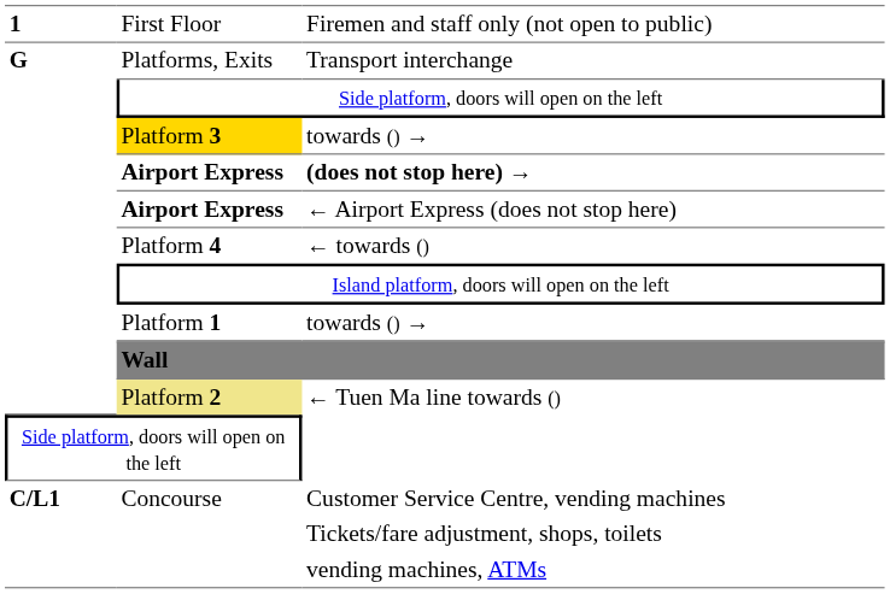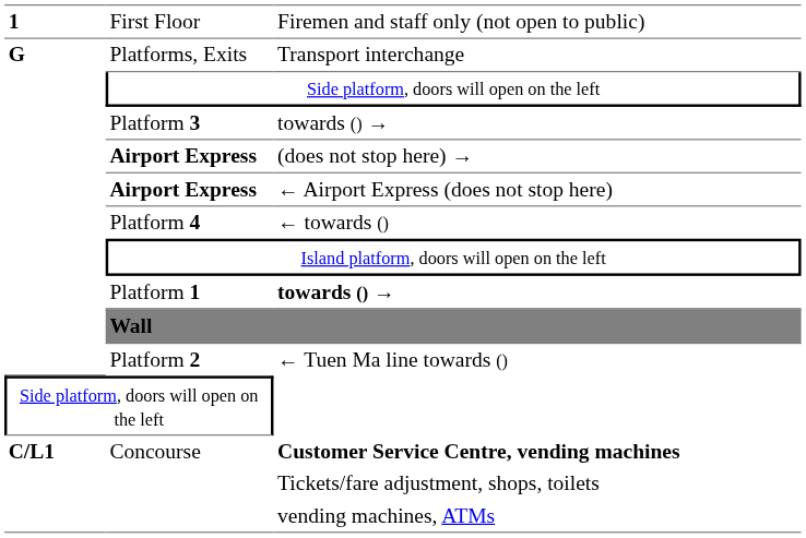Platform 3 / towards () → | column 2: gold background -> no background
(does not stop here) → | column 3: bold -> normal
Platform 1 / towards () → | column 3: normal -> bold
← Tuen Ma line towards () | column 2: khaki background -> no background
Customer Service Centre, vending machines | column 3: normal -> bold
